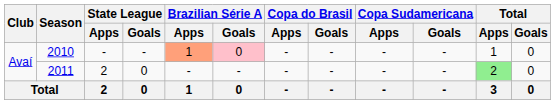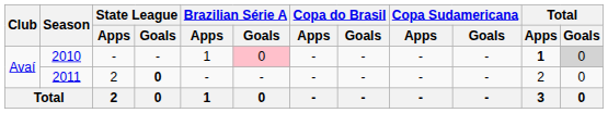2010 | Brazilian Série A / Apps: lightsalmon background -> no background
2010 | Total / Apps: normal -> bold
2010 | Total / Goals: no background -> lightgrey background
2011 | State League / Goals: normal -> bold
2011 | Total / Apps: lightgreen background -> no background
